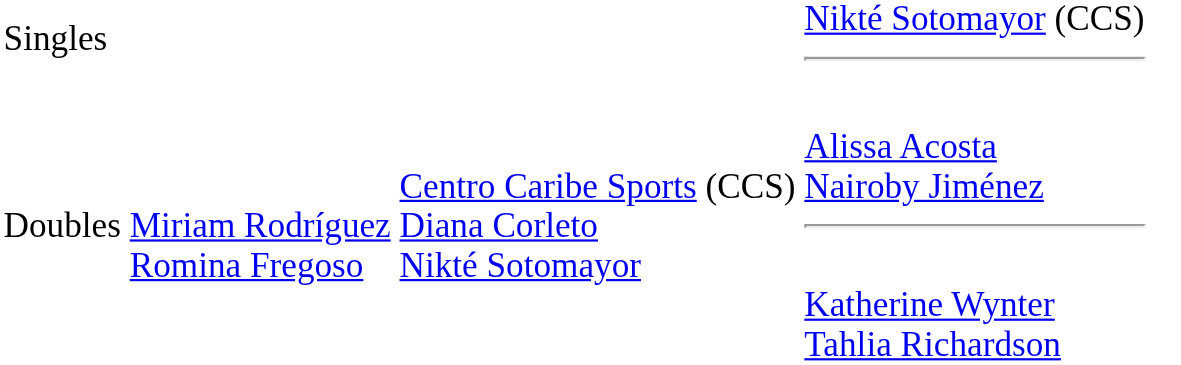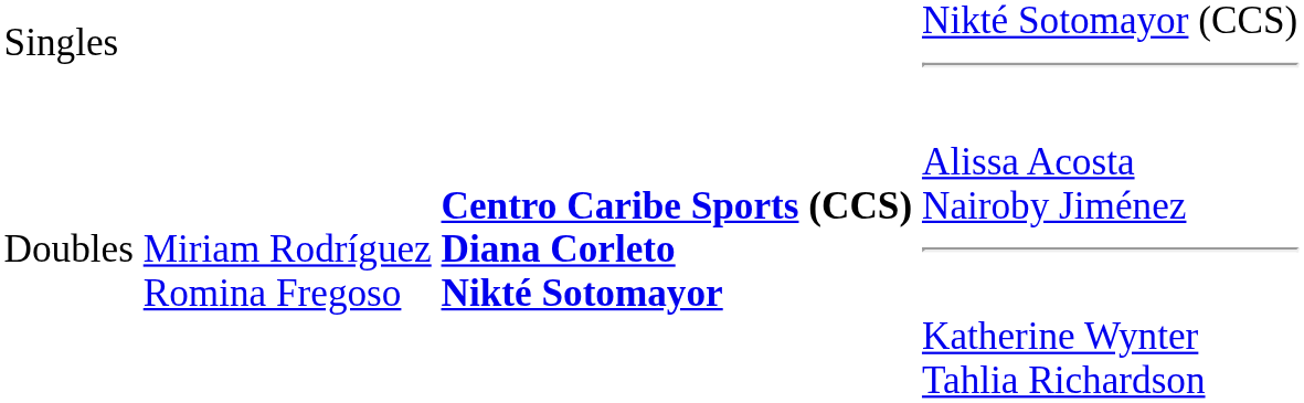Doubles | column 3: normal -> bold
